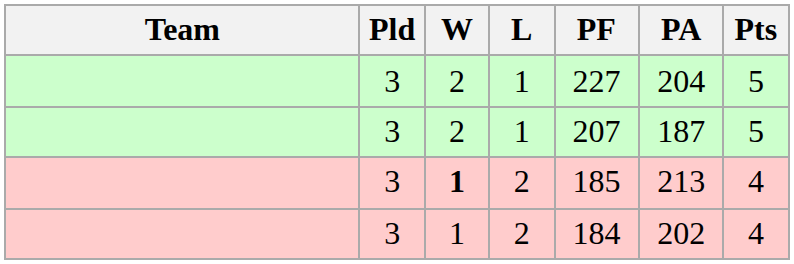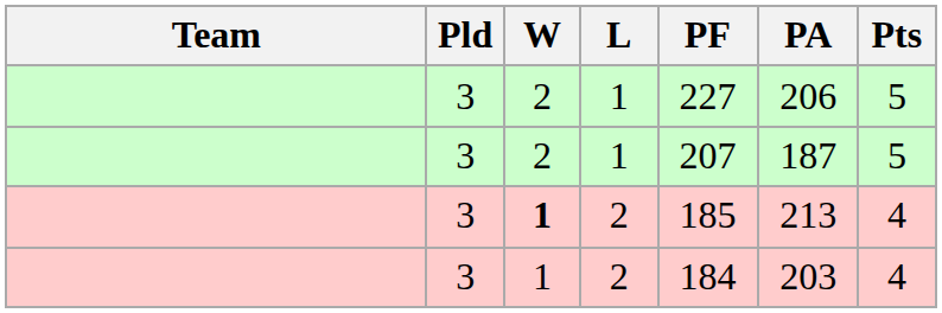row 2 | PA: 204 -> 206
row 5 | PA: 202 -> 203
